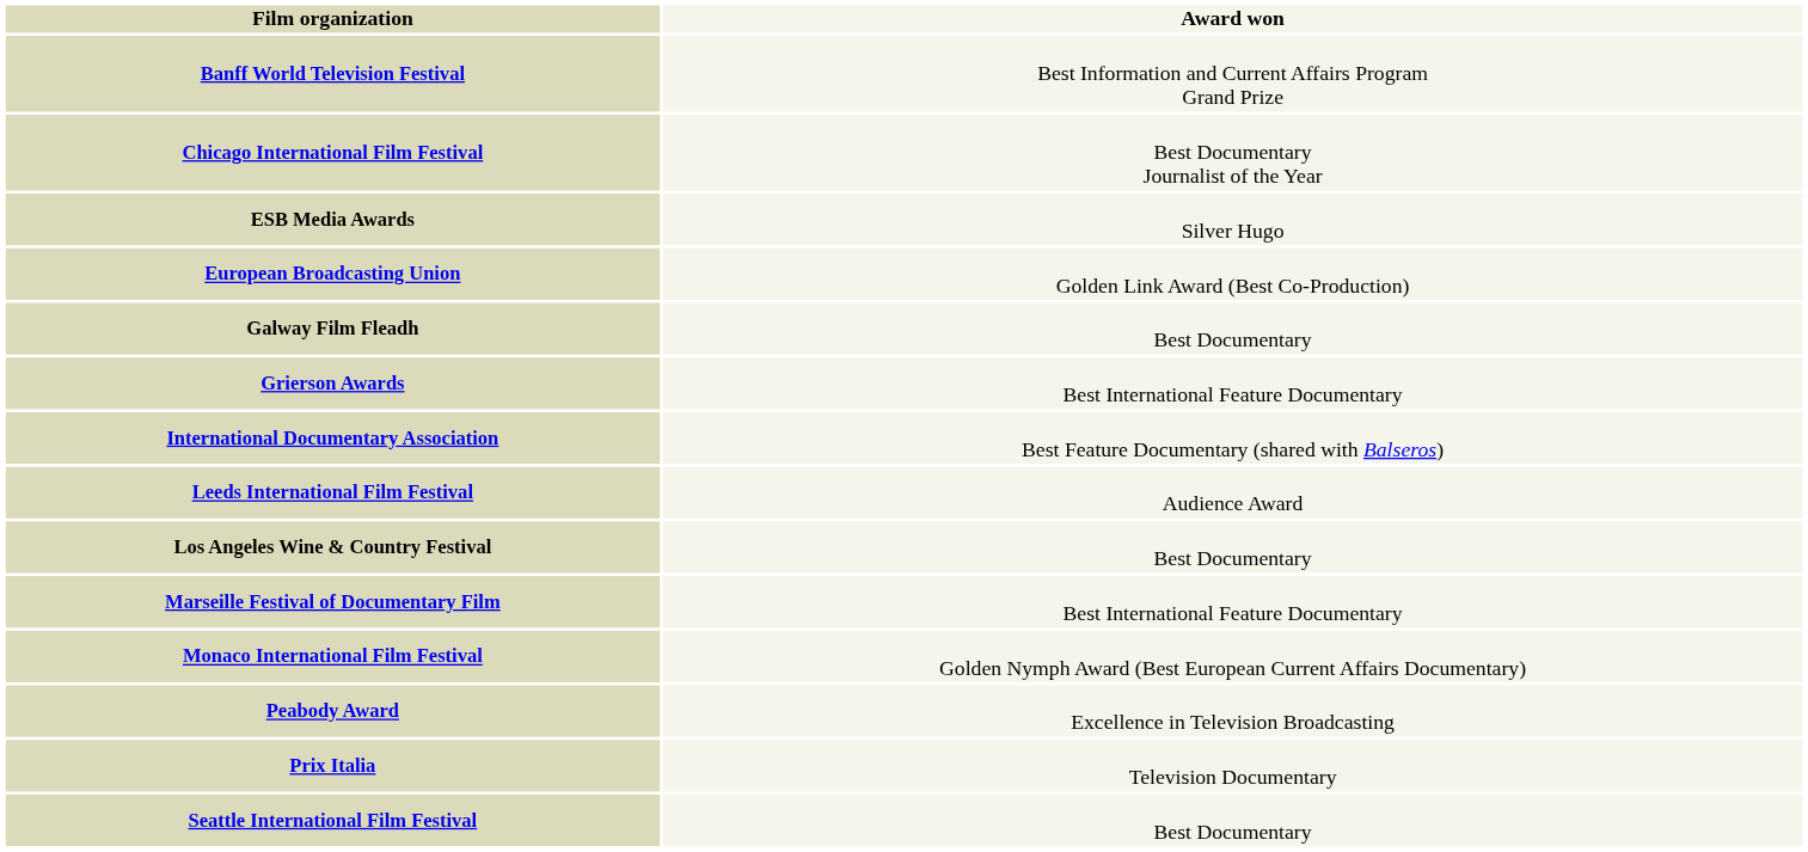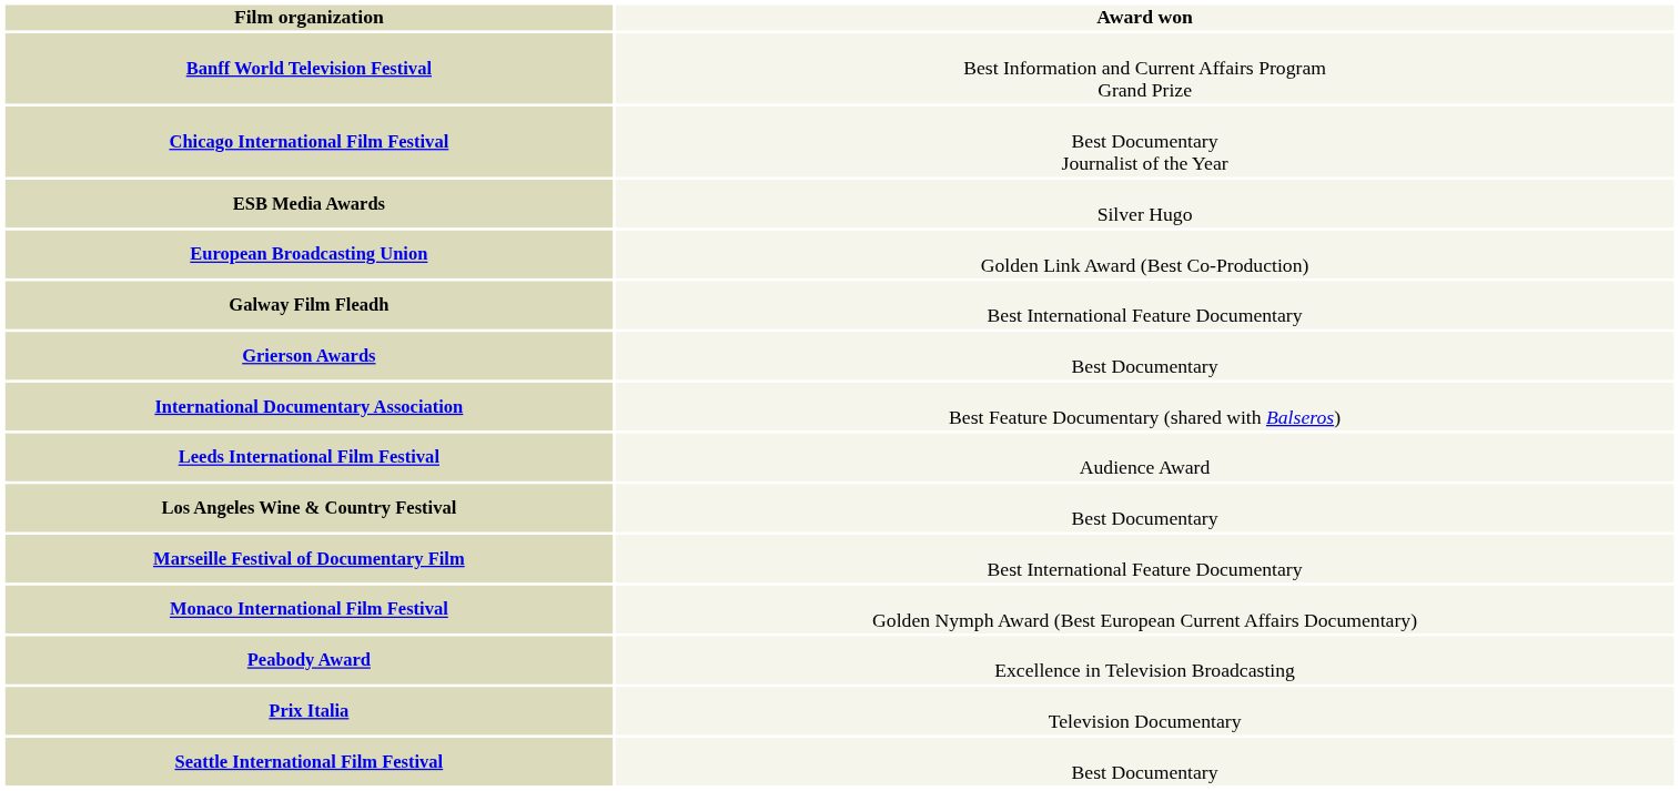Galway Film Fleadh | Award won: Best Documentary -> Best International Feature Documentary
Grierson Awards | Award won: Best International Feature Documentary -> Best Documentary
